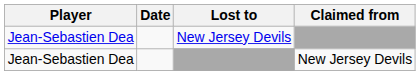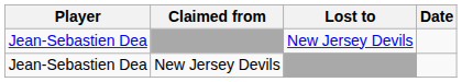columns swapped: Claimed from <-> Date
